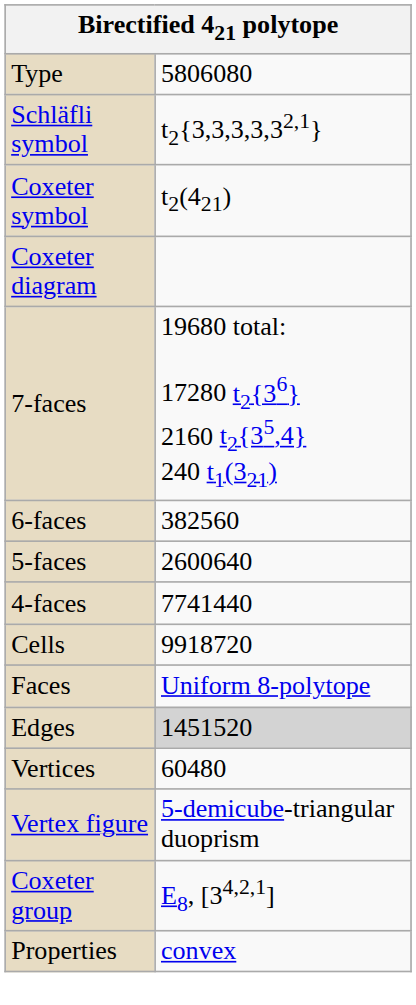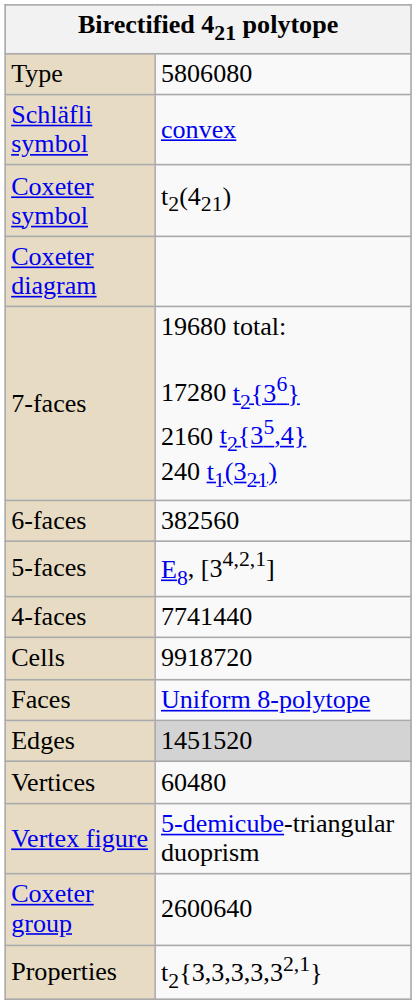Schläfli symbol | column 2: t2{3,3,3,3,32,1} -> convex
5-faces | column 2: 2600640 -> E8, [34,2,1]
Coxeter group | column 2: E8, [34,2,1] -> 2600640
Properties | column 2: convex -> t2{3,3,3,3,32,1}
